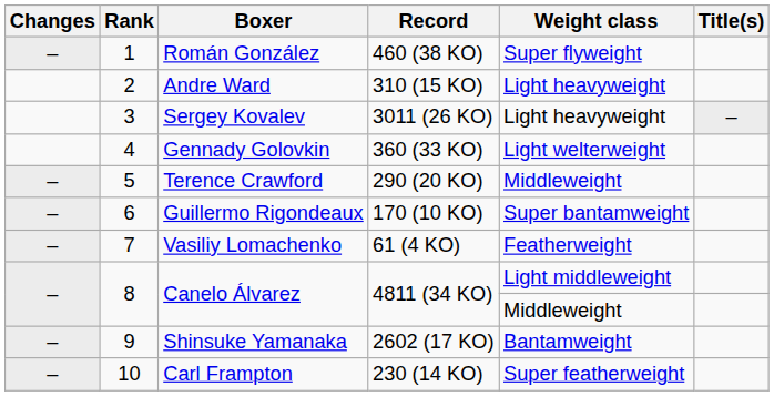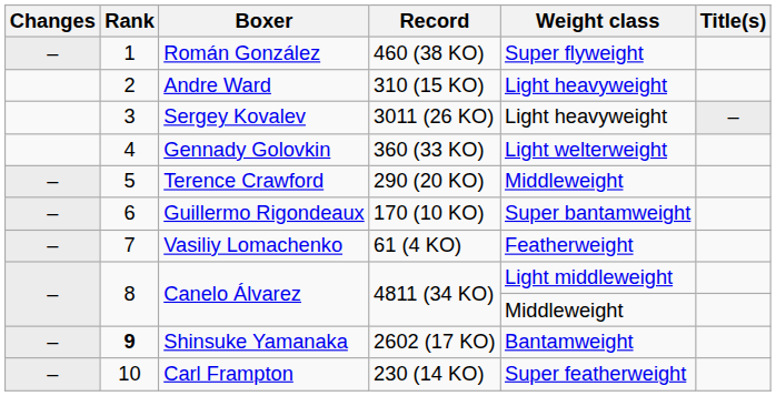Shinsuke Yamanaka | Rank: normal -> bold
